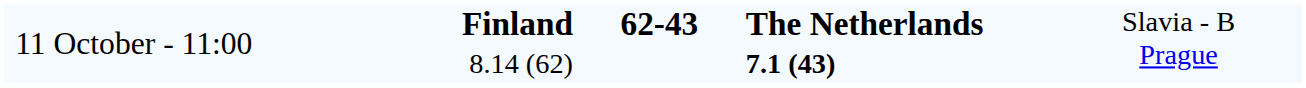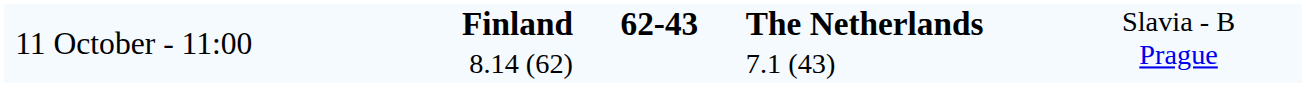8.14 (62) | column 4: bold -> normal
